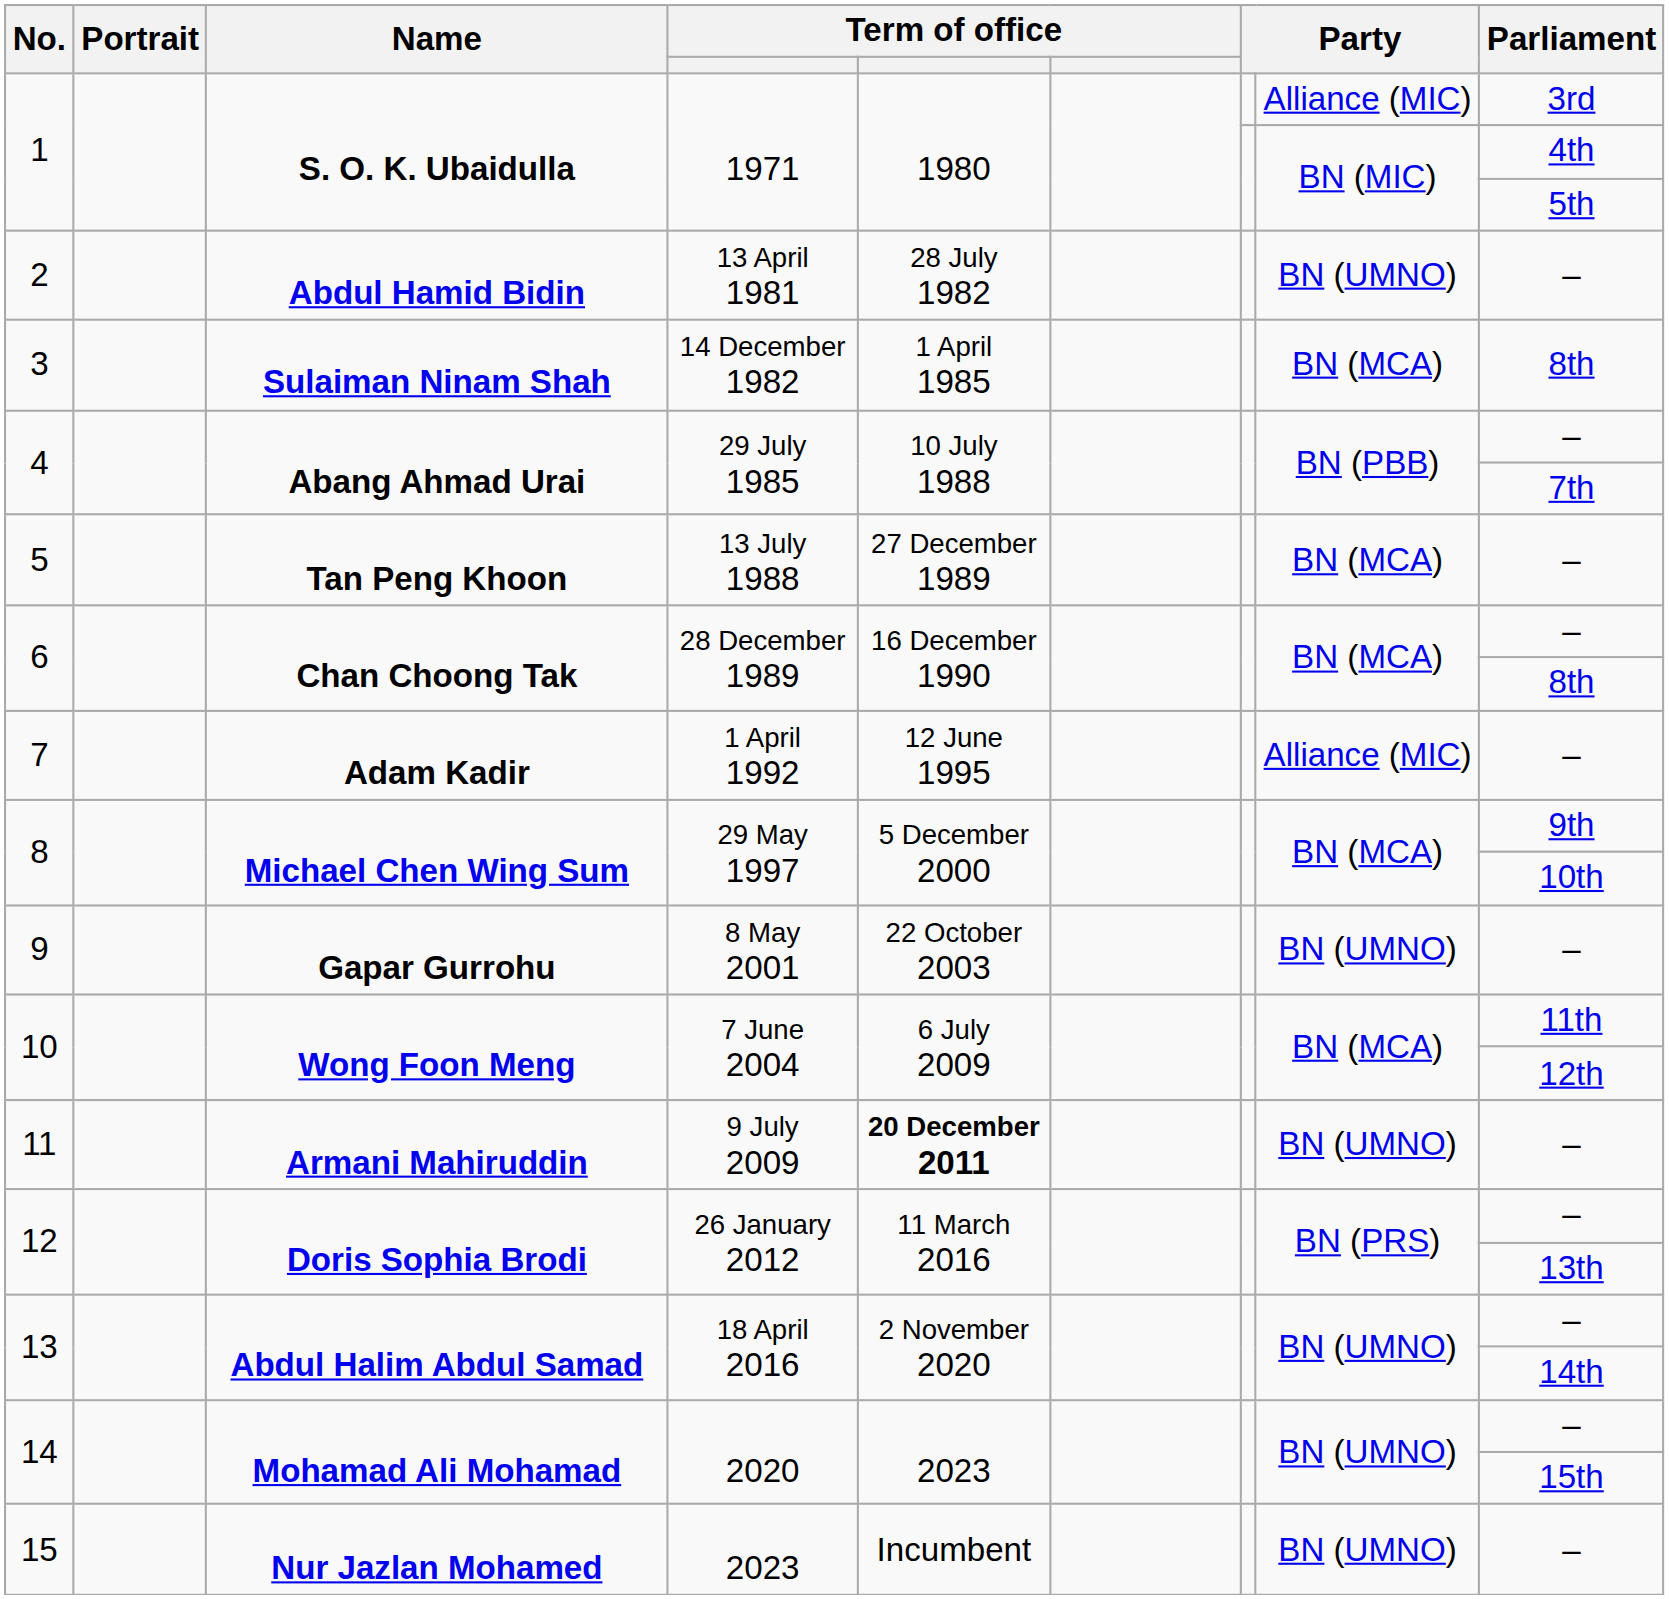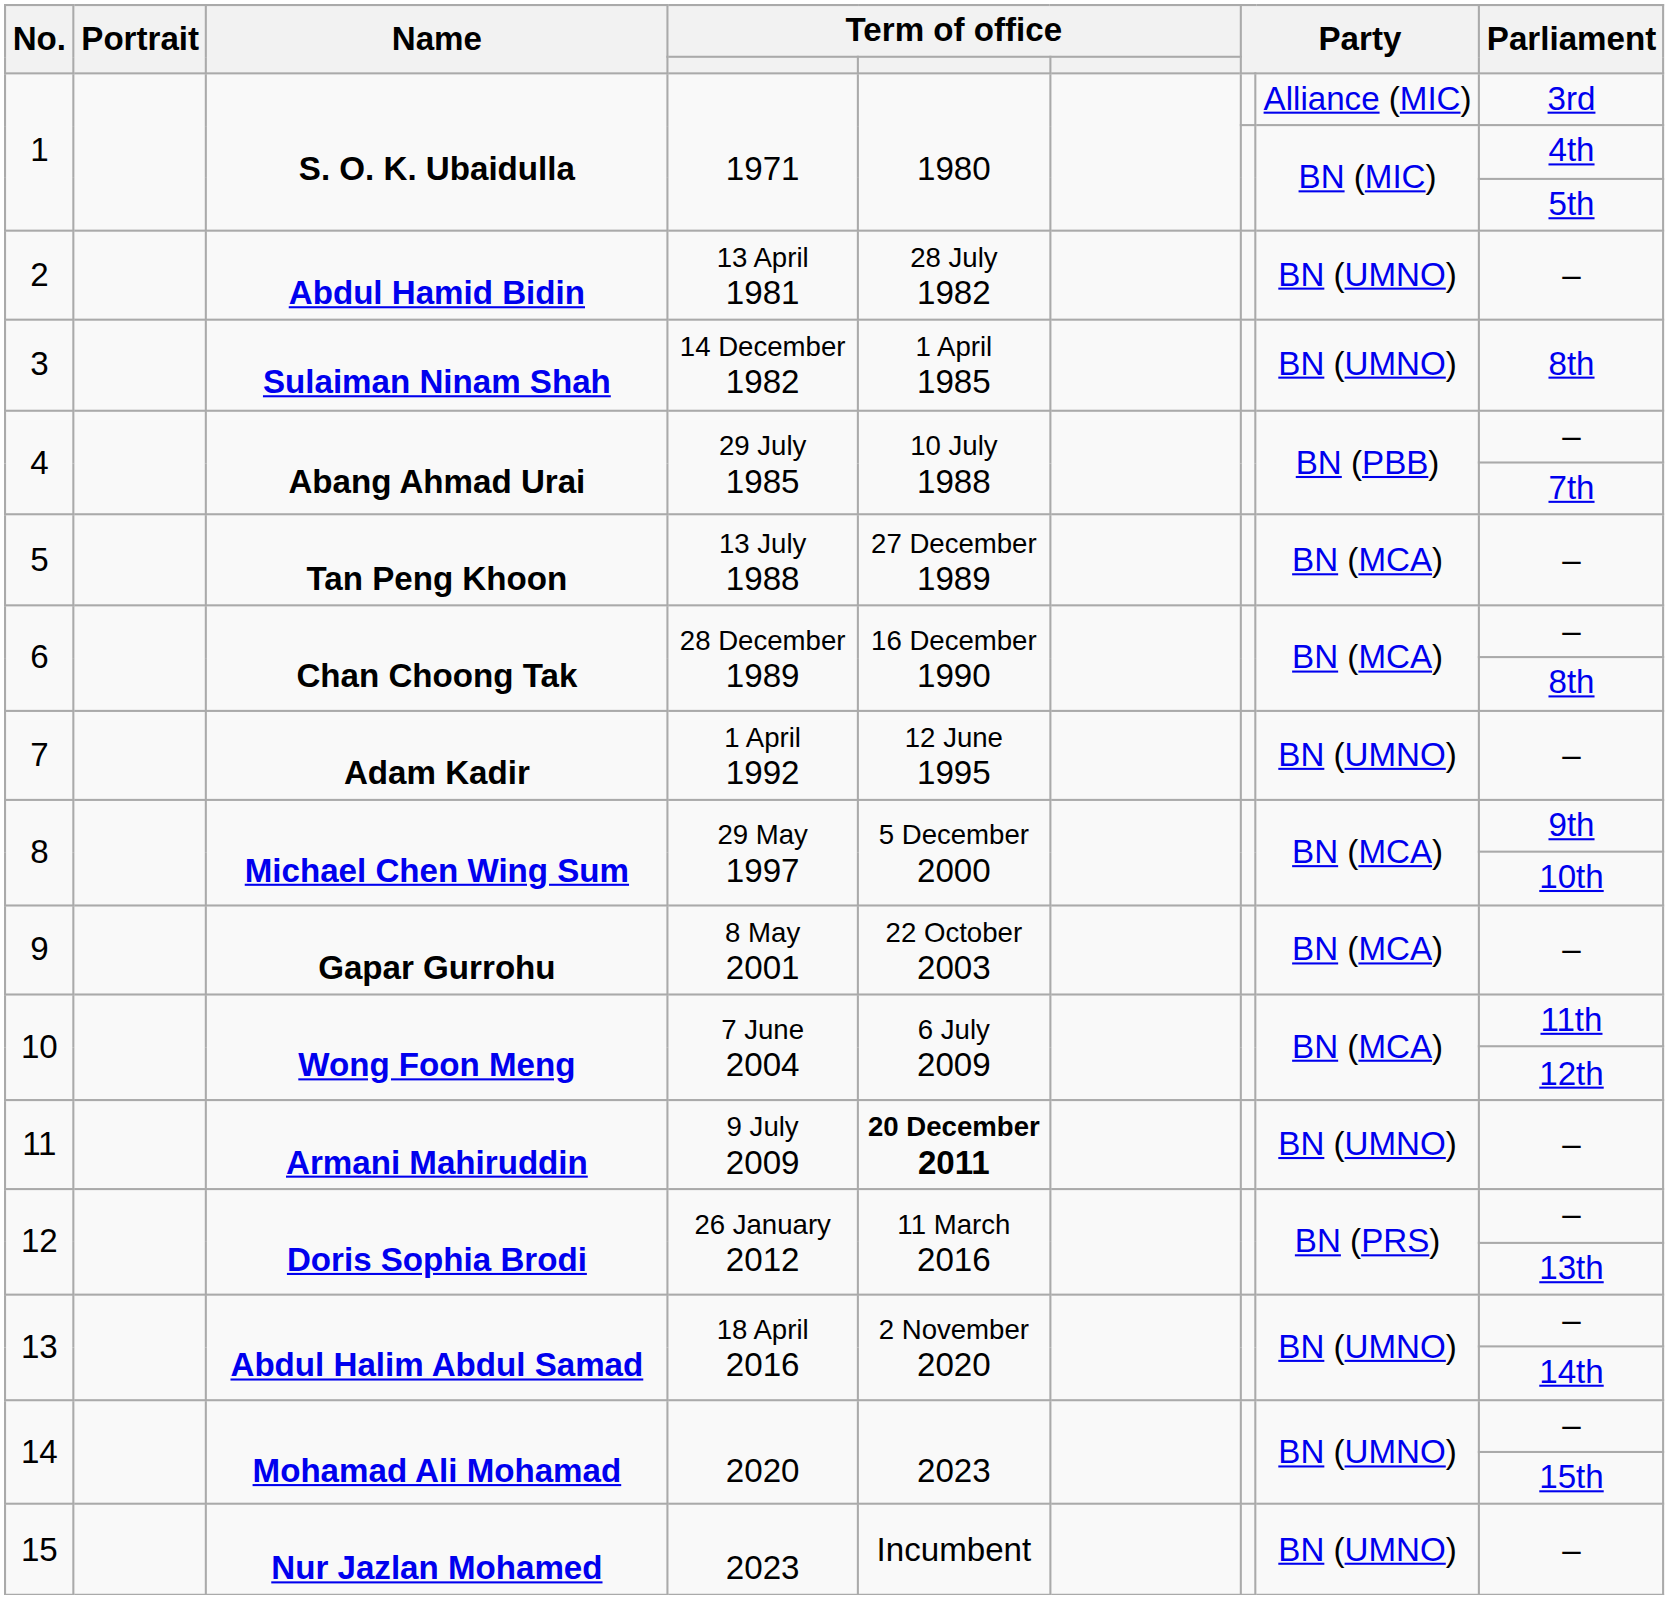3 | column 8: BN (MCA) -> BN (UMNO)
7 | column 8: Alliance (MIC) -> BN (UMNO)
9 | column 8: BN (UMNO) -> BN (MCA)
